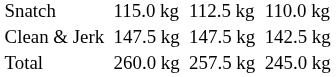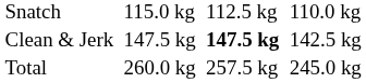Clean & Jerk | column 3: normal -> bold
